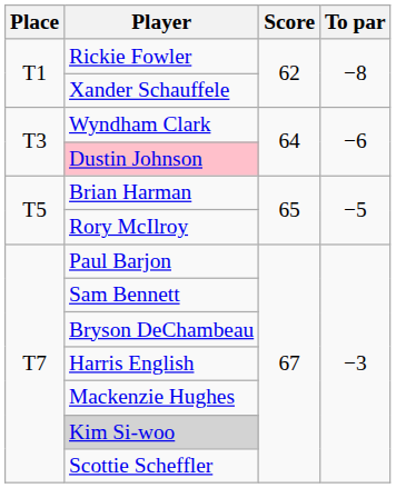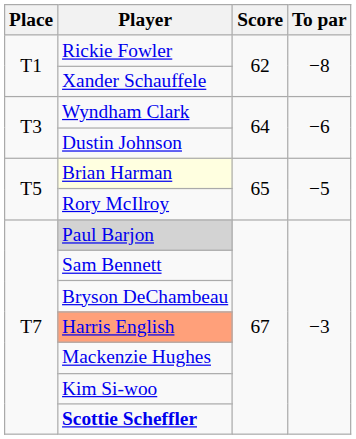Dustin Johnson | Player: pink background -> no background
Brian Harman | Player: no background -> lightyellow background
Paul Barjon | Player: no background -> lightgrey background
Harris English | Player: no background -> lightsalmon background
Kim Si-woo | Player: lightgrey background -> no background
Scottie Scheffler | Player: normal -> bold
